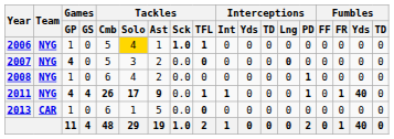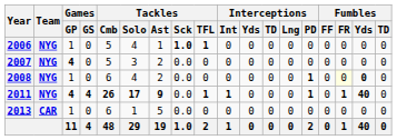2006 | Tackles / Solo: gold background -> no background
2007 | Tackles / TFL: bold -> normal
2007 | Interceptions / Lng: bold -> normal
2008 | Fumbles / FR: no background -> lightyellow background
2008 | Fumbles / Yds: normal -> bold
2013 | Tackles / TFL: bold -> normal
